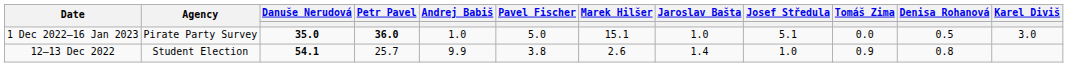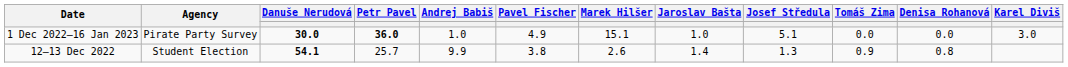1 Dec 2022–16 Jan 2023 | Danuše Nerudová: 35.0 -> 30.0
1 Dec 2022–16 Jan 2023 | Pavel Fischer: 5.0 -> 4.9
1 Dec 2022–16 Jan 2023 | Denisa Rohanová: 0.5 -> 0.0
12–13 Dec 2022 | Josef Středula: 1.0 -> 1.3
